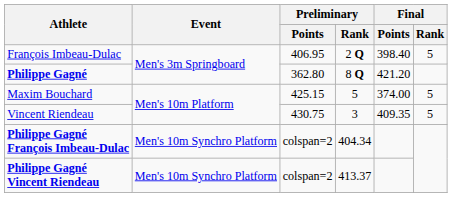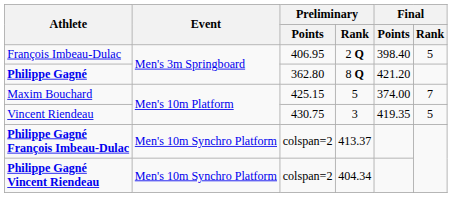Maxim Bouchard | Final / Rank: 5 -> 7
Vincent Riendeau | Final / Points: 409.35 -> 419.35
Philippe Gagné François Imbeau-Dulac | Preliminary / Rank: 404.34 -> 413.37
Philippe Gagné Vincent Riendeau | Preliminary / Rank: 413.37 -> 404.34
